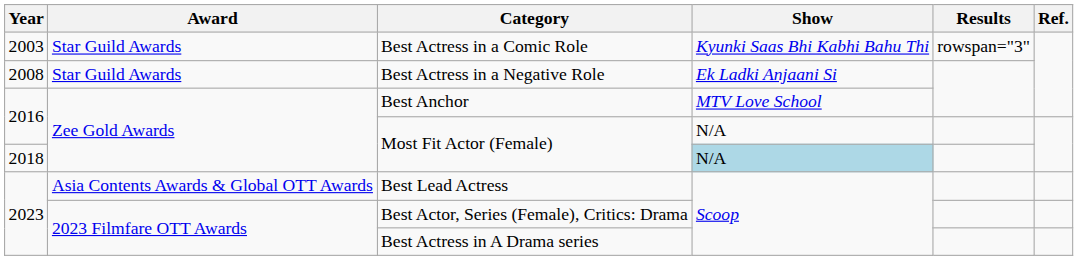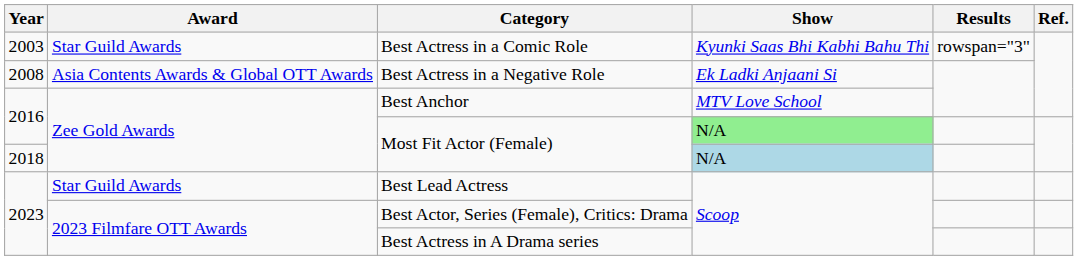Best Actress in a Negative Role | Award: Star Guild Awards -> Asia Contents Awards & Global OTT Awards
2016 / Most Fit Actor (Female) | Show: no background -> lightgreen background
Best Lead Actress | Award: Asia Contents Awards & Global OTT Awards -> Star Guild Awards
